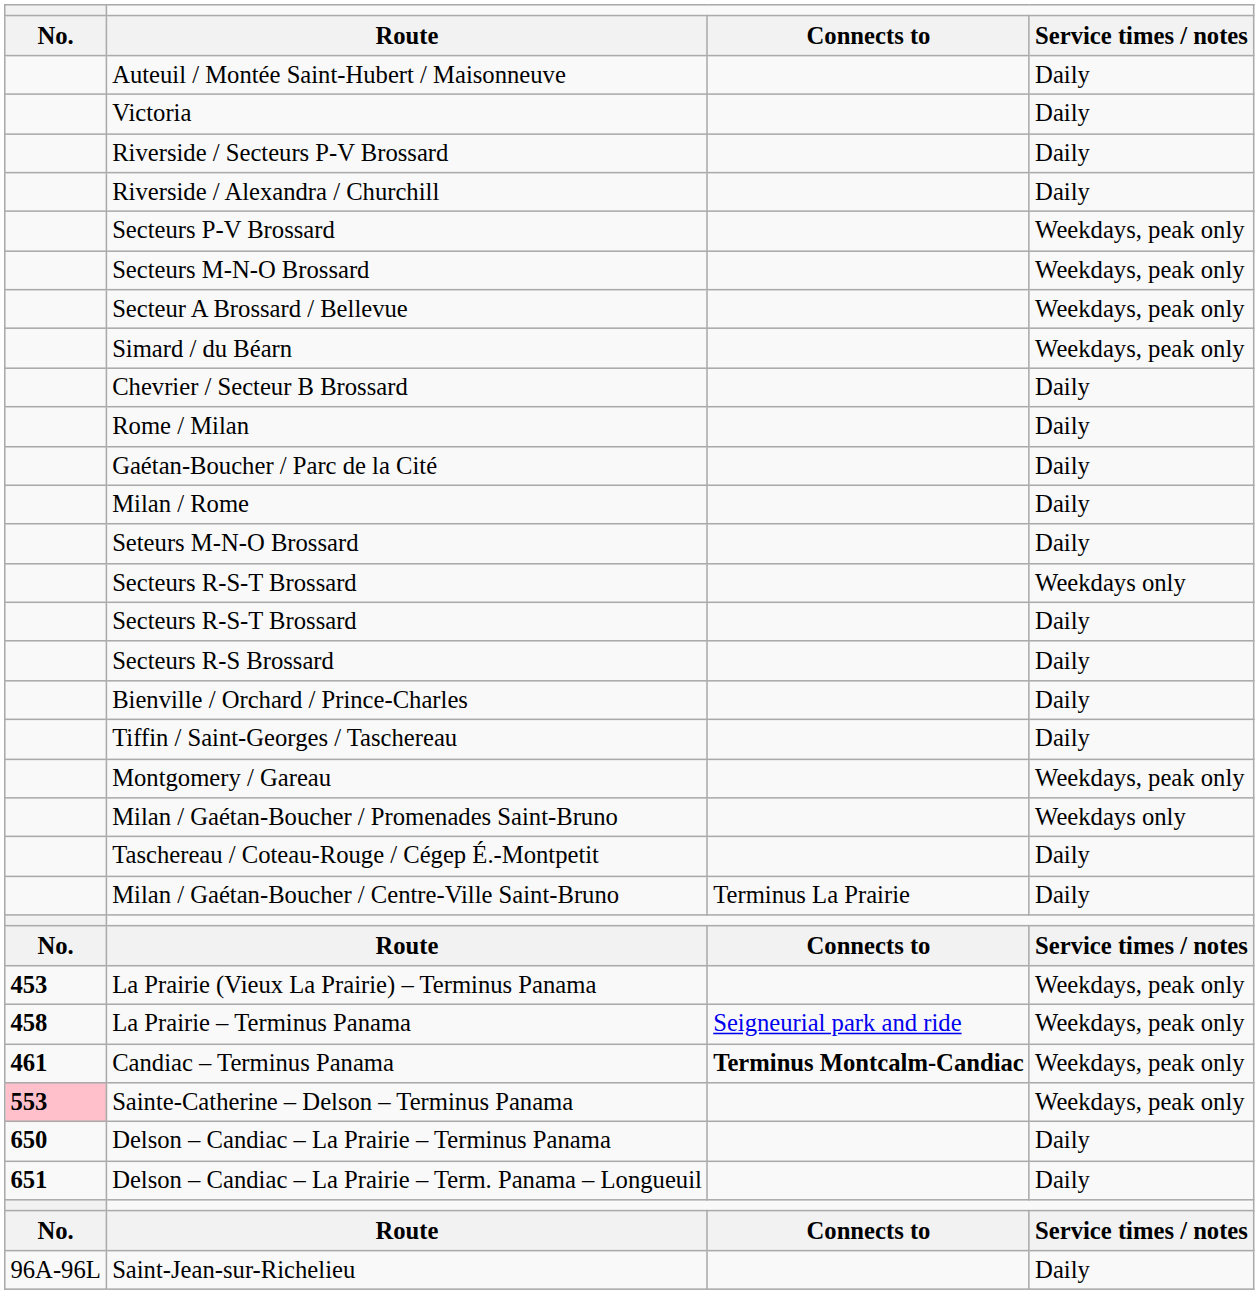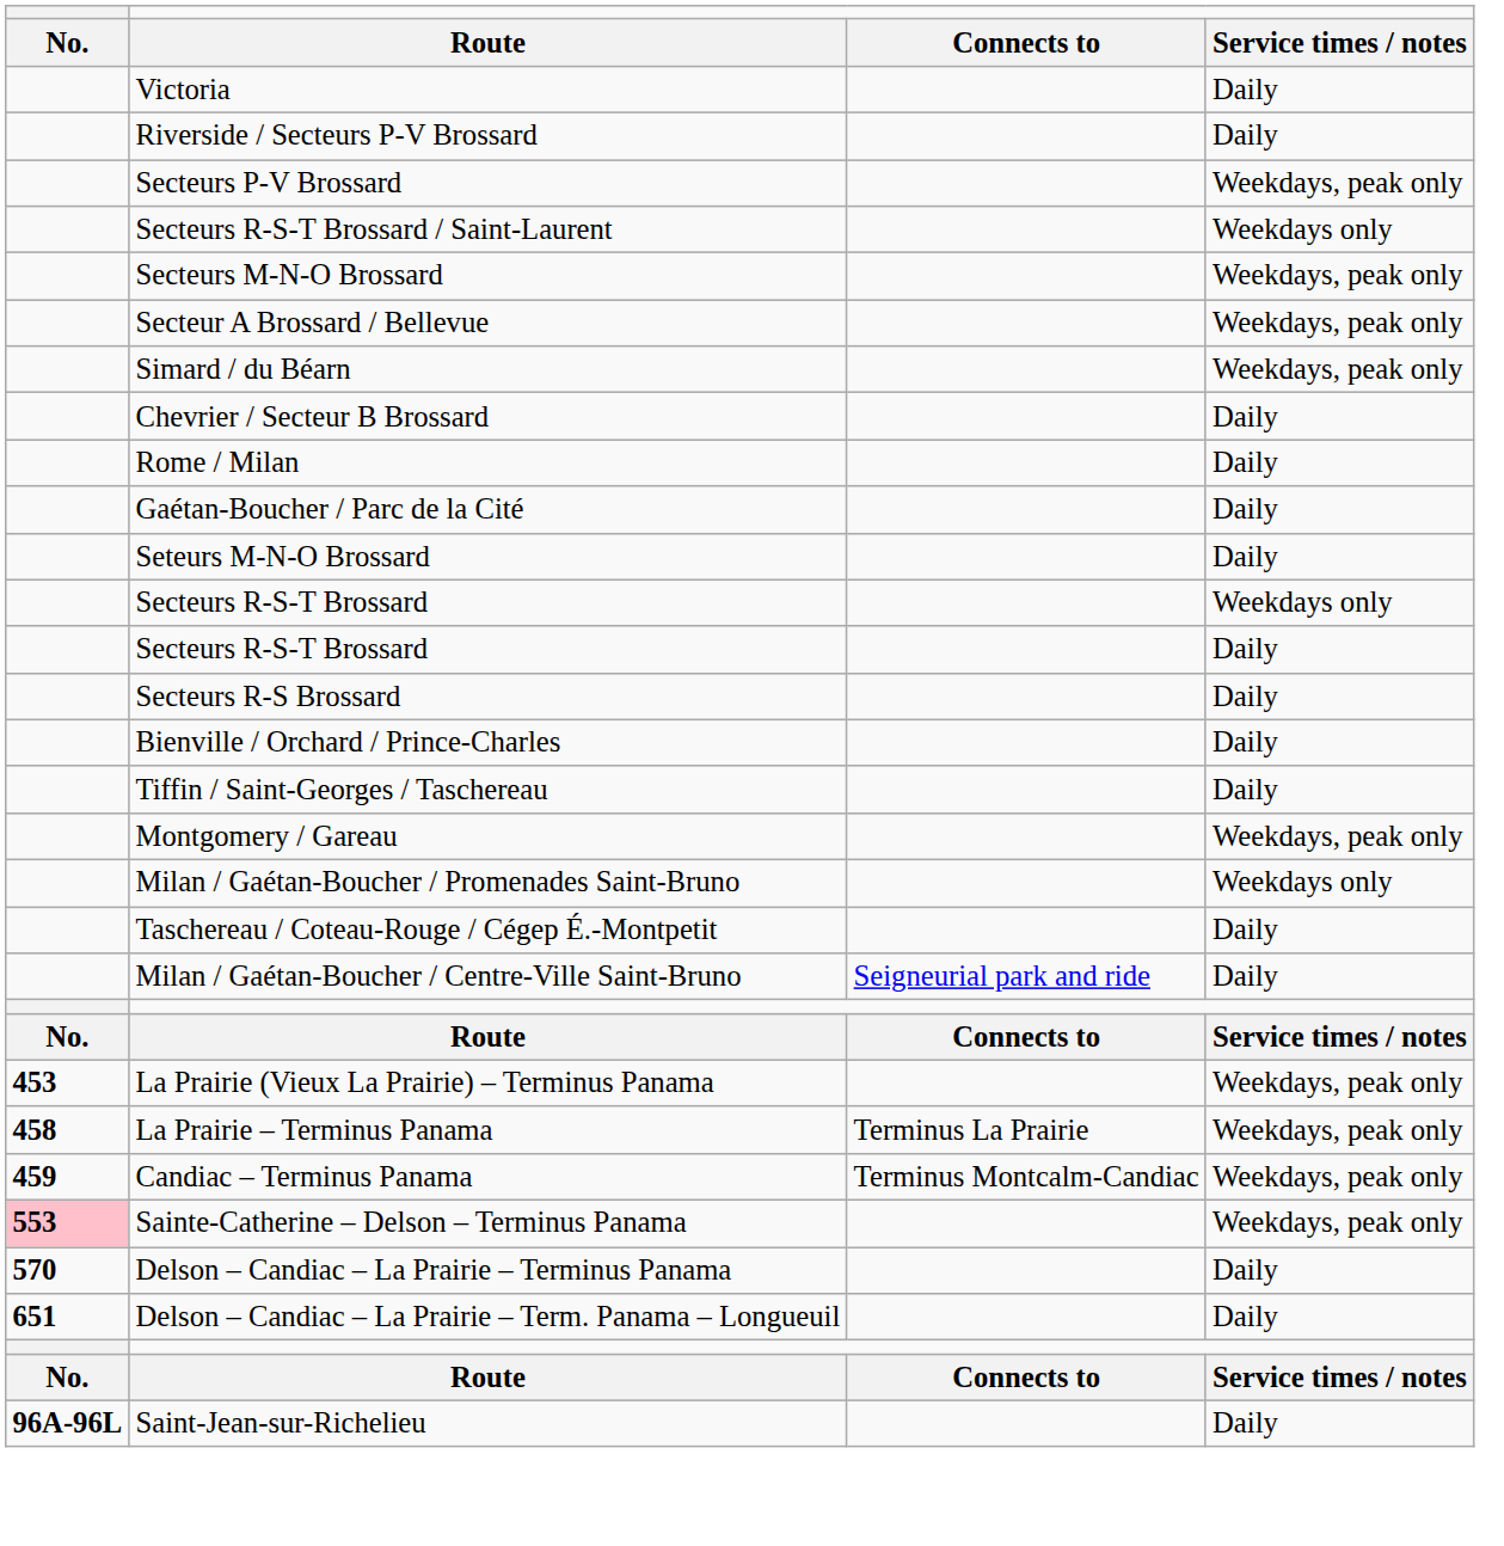- row: Auteuil / Montée Saint-Hubert / Maisonneuve | Daily
- row: Riverside / Alexandra / Churchill | Daily
+ row: Secteurs R-S-T Brossard / Saint-Laurent | Weekdays only
- row: Milan / Rome | Daily
Milan / Gaétan-Boucher / Centre-Ville Saint-Bruno | Connects to: Terminus La Prairie -> Seigneurial park and ride
La Prairie – Terminus Panama | Connects to: Seigneurial park and ride -> Terminus La Prairie
Candiac – Terminus Panama | No.: 461 -> 459
Candiac – Terminus Panama | Connects to: bold -> normal
Delson – Candiac – La Prairie – Terminus Panama | No.: 650 -> 570
Saint-Jean-sur-Richelieu | No.: normal -> bold
